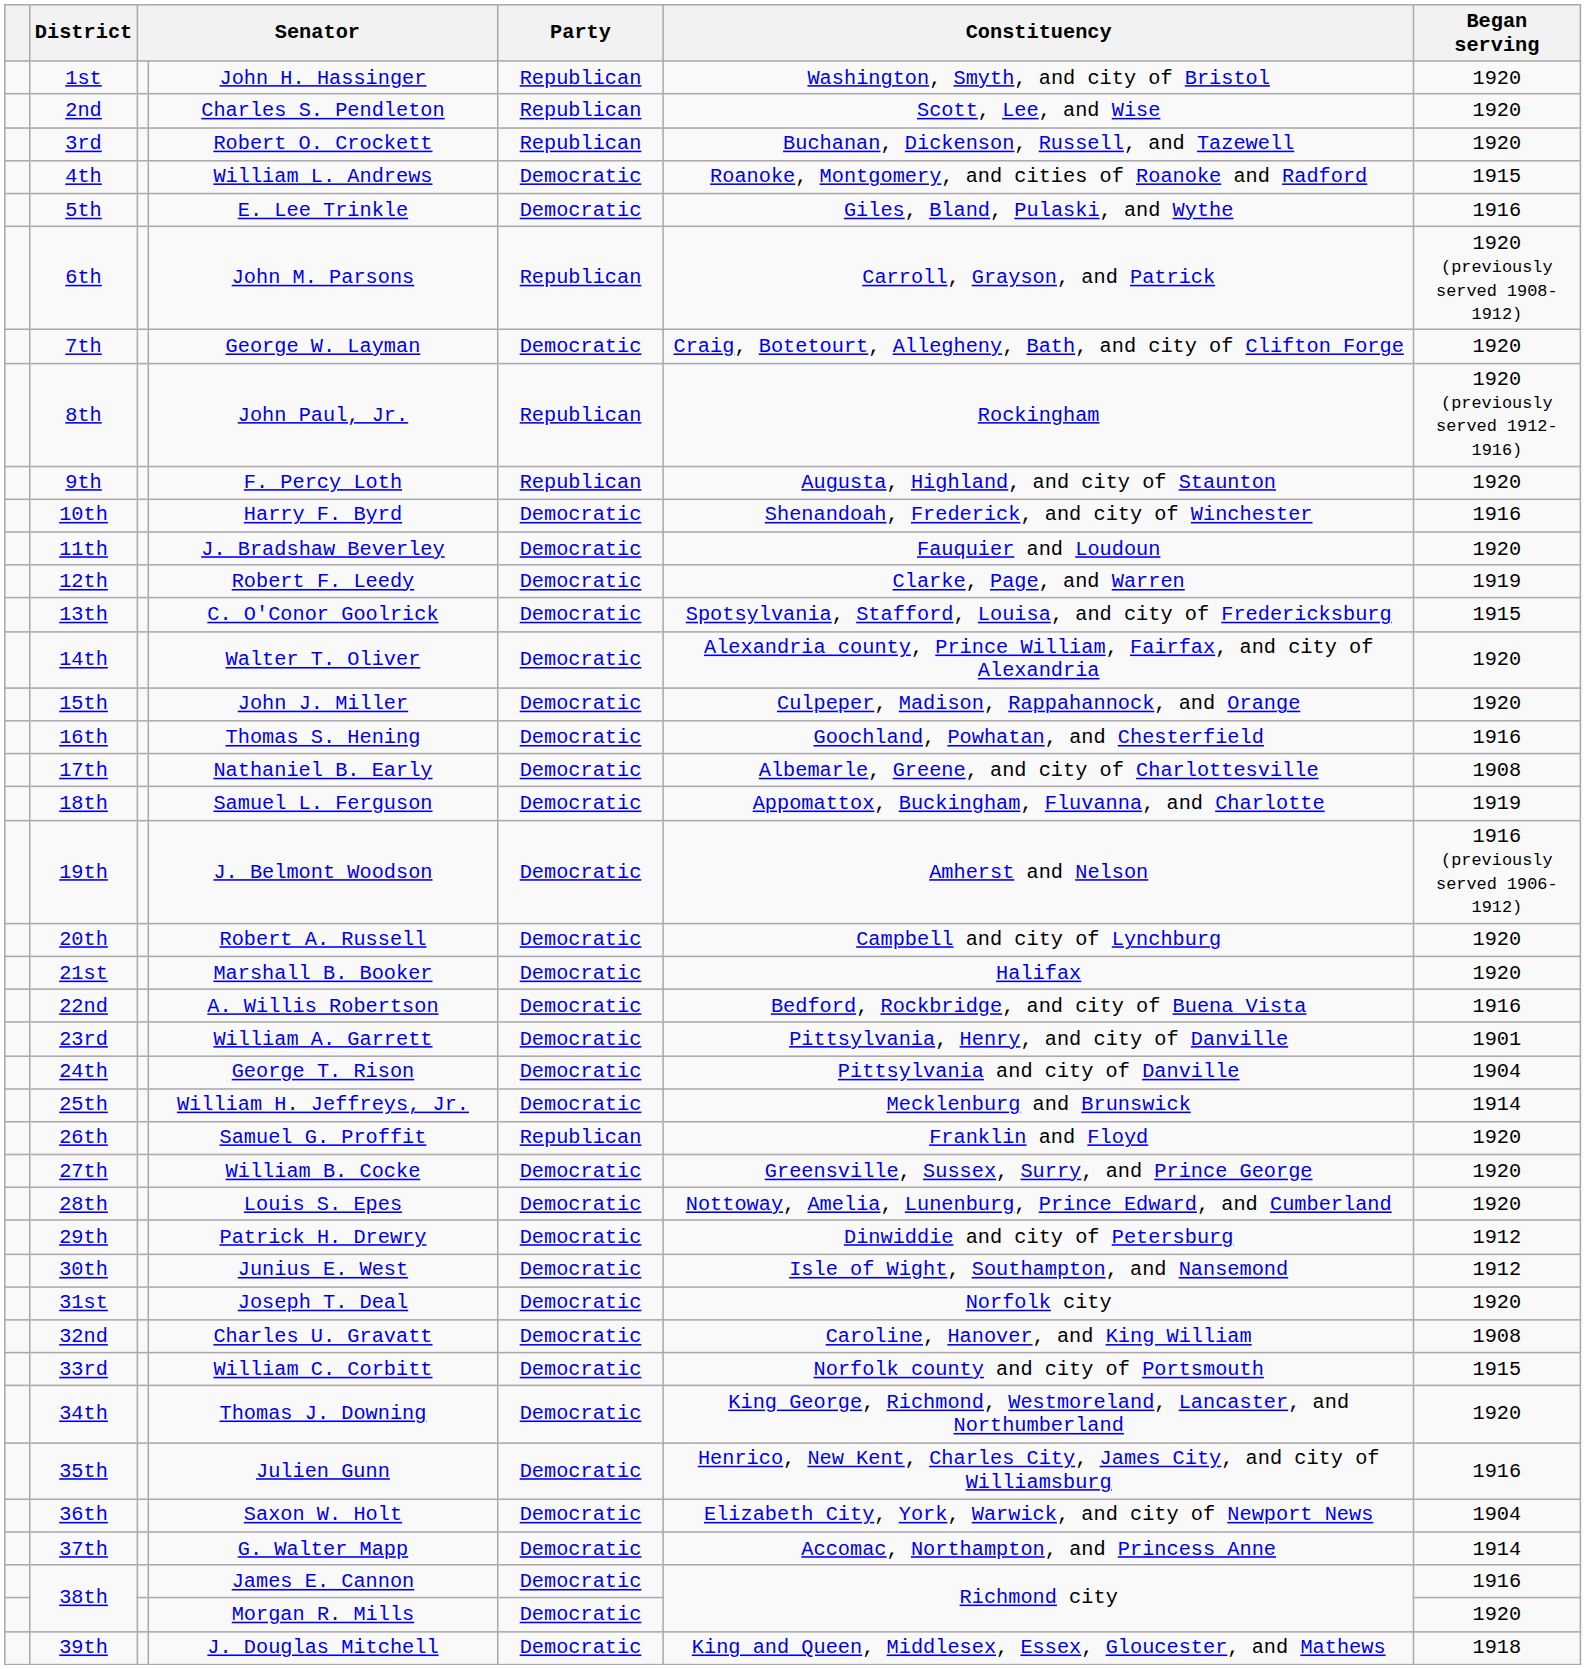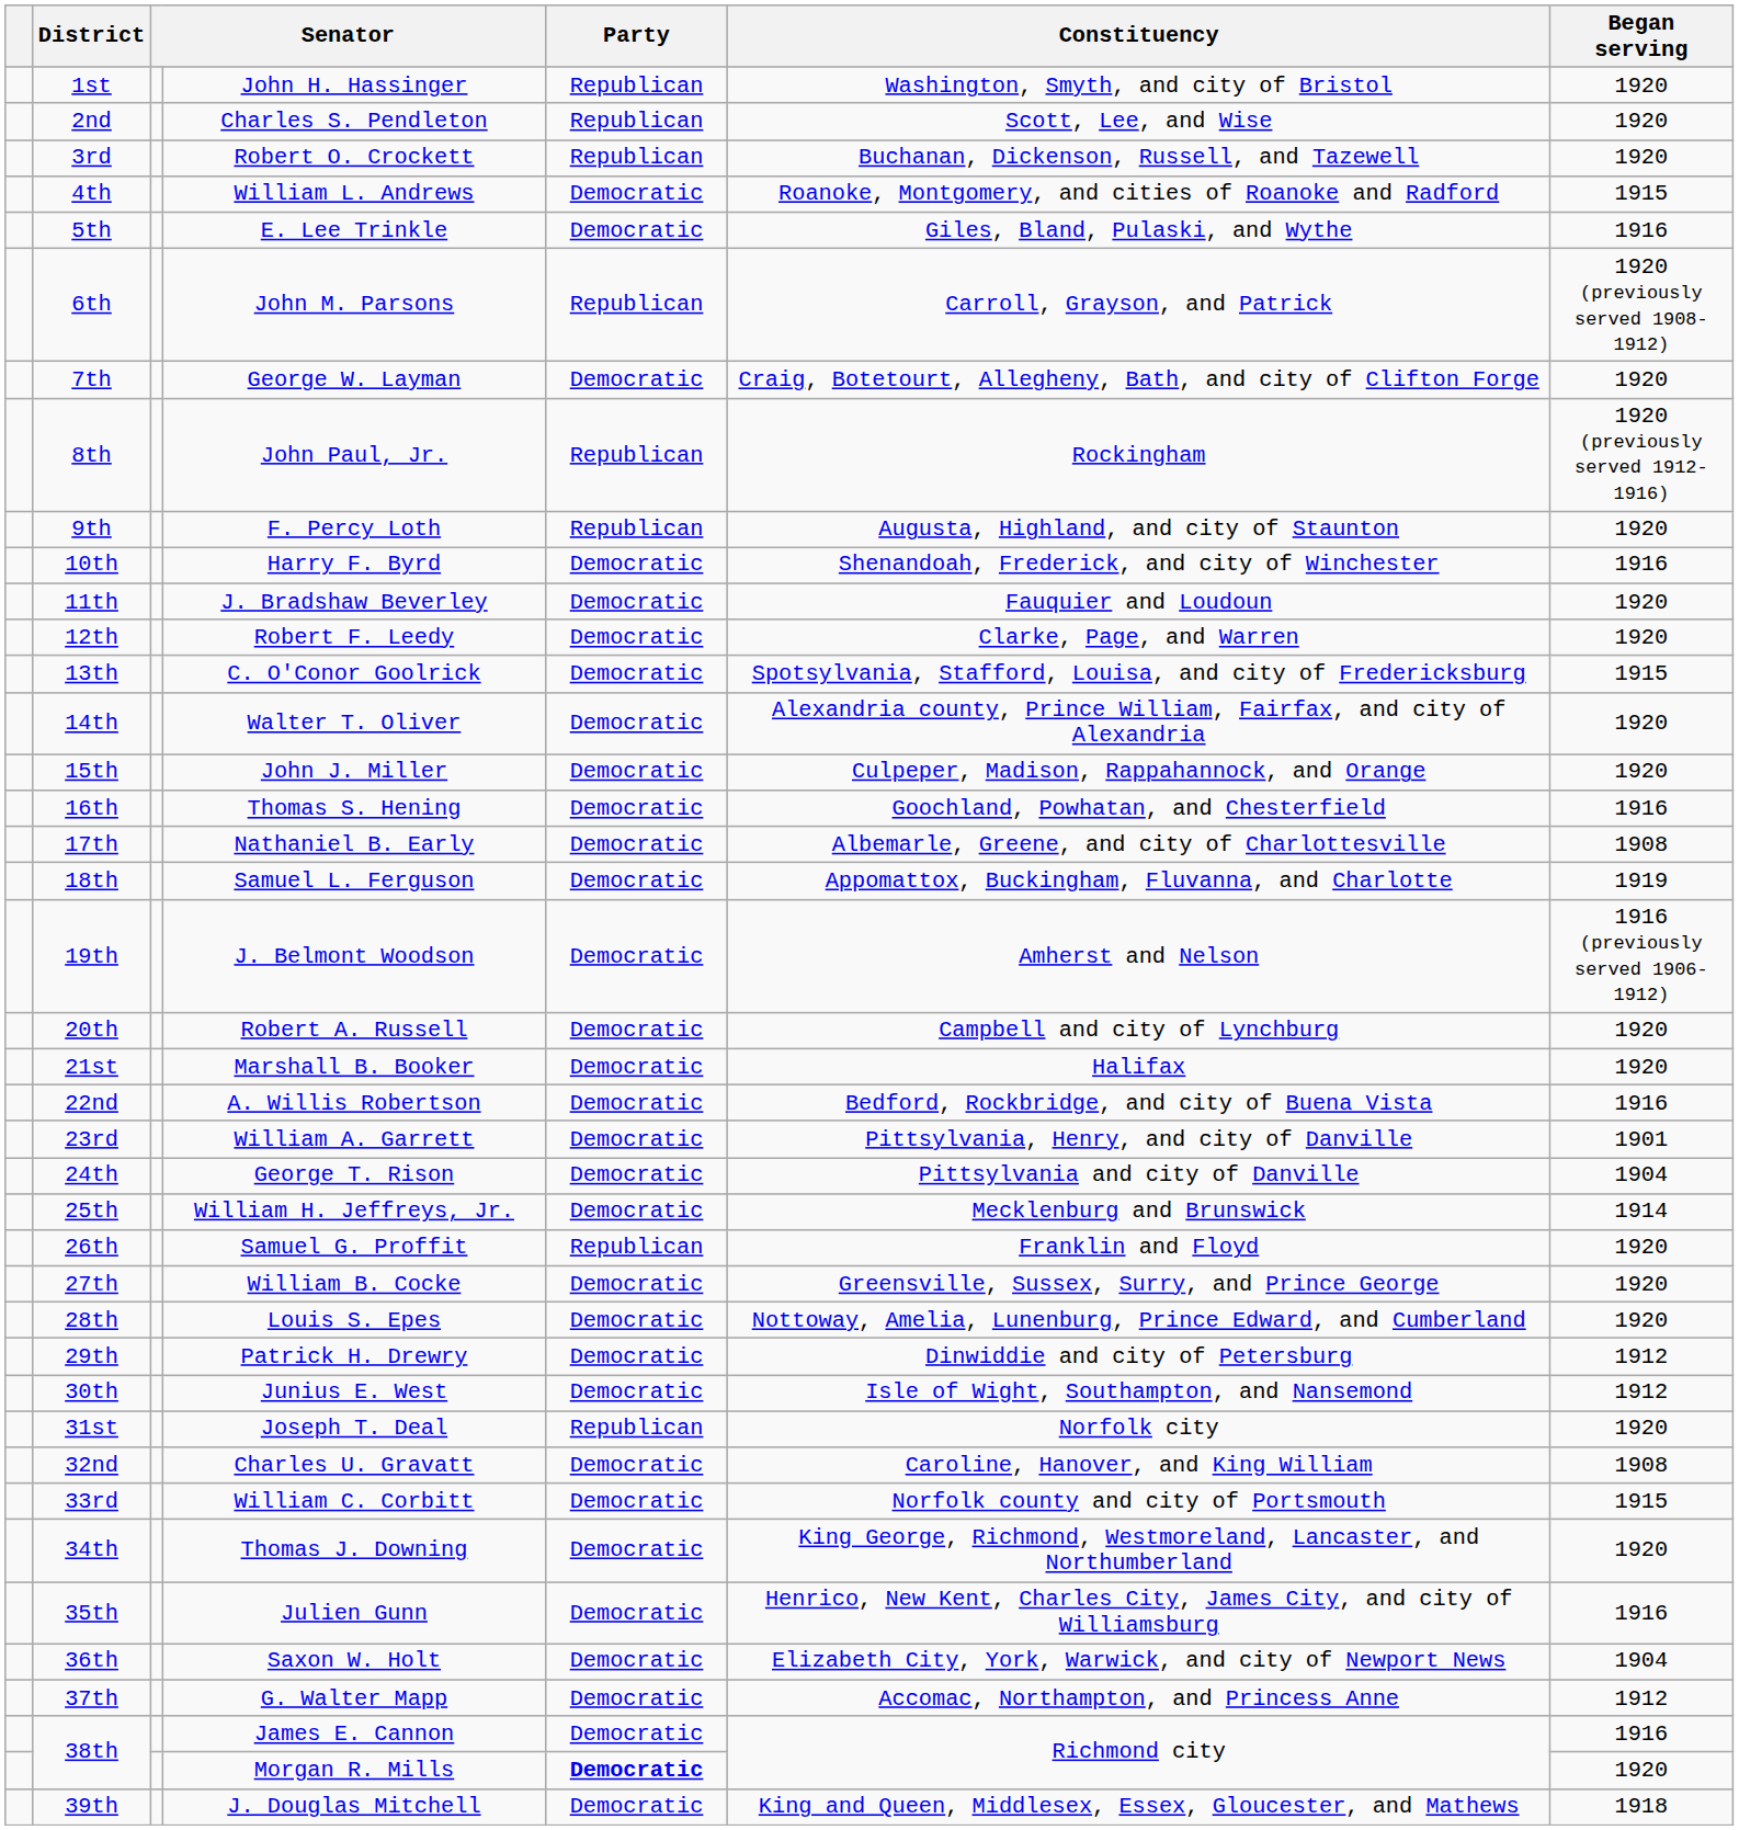Robert F. Leedy | Began serving: 1919 -> 1920
Joseph T. Deal | Party: Democratic -> Republican
G. Walter Mapp | Began serving: 1914 -> 1912
Morgan R. Mills | Party: normal -> bold
